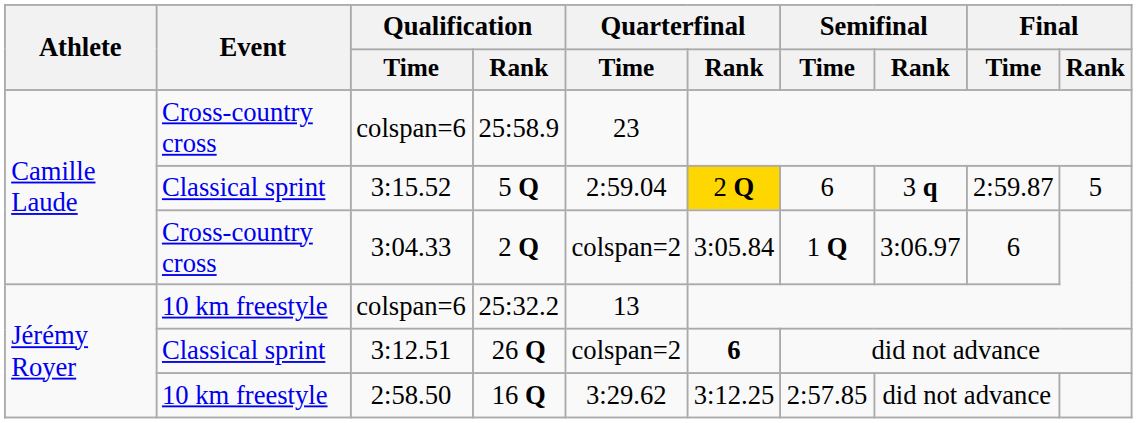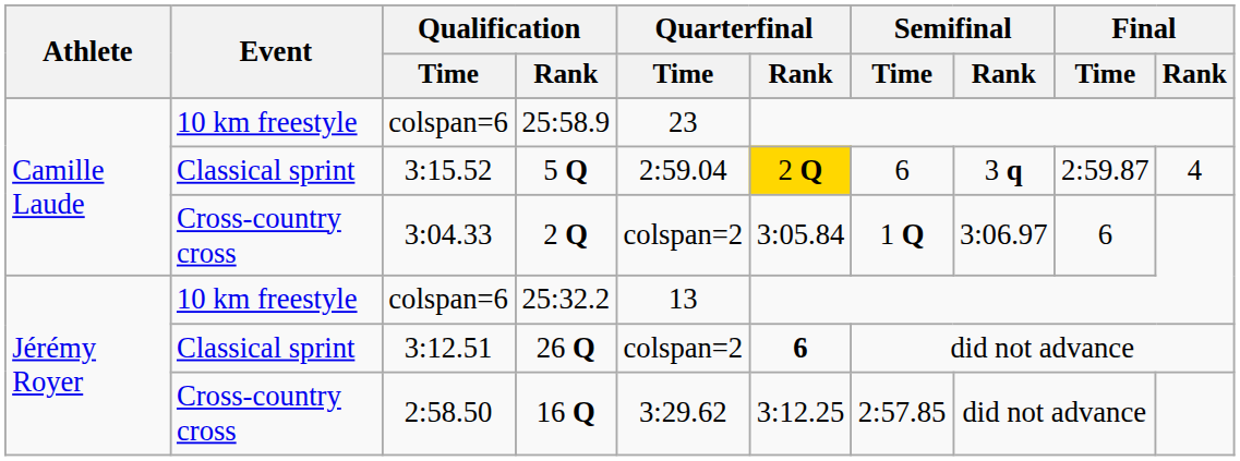25:58.9 | Event: Cross-country cross -> 10 km freestyle
5 Q | Final / Rank: 5 -> 4
16 Q | Event: 10 km freestyle -> Cross-country cross
